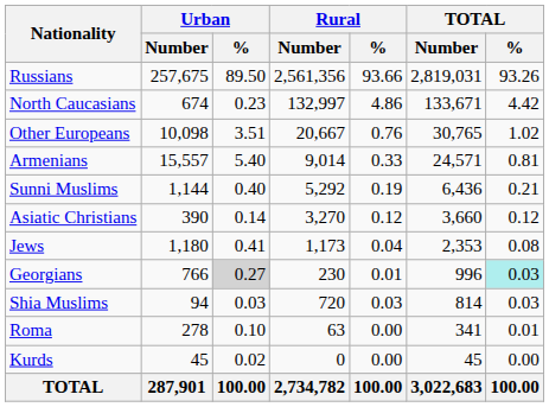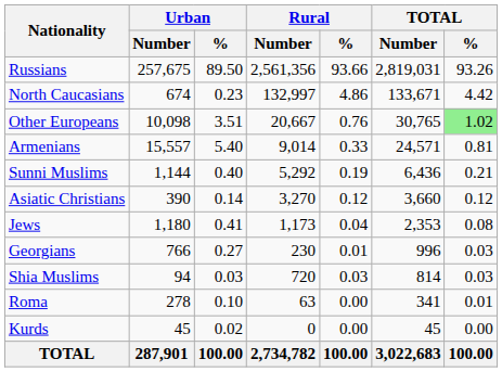Other Europeans | TOTAL / %: no background -> lightgreen background
Georgians | Urban / %: lightgrey background -> no background
Georgians | TOTAL / %: paleturquoise background -> no background
